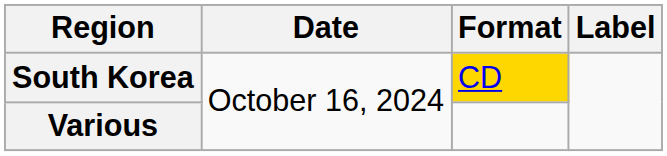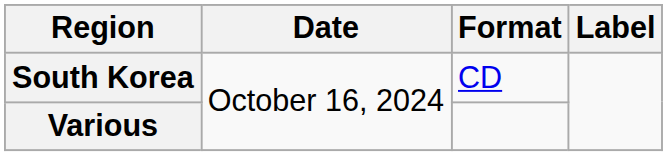South Korea | Format: gold background -> no background
